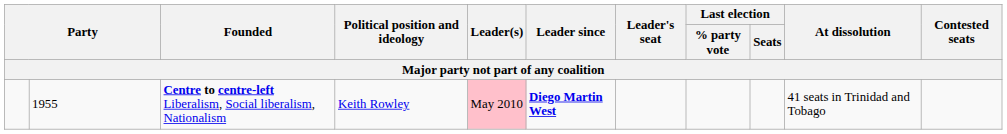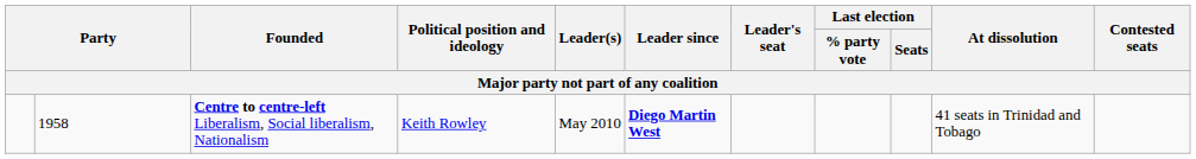row 4 | column 2: 1955 -> 1958
row 4 | Leader(s): pink background -> no background
